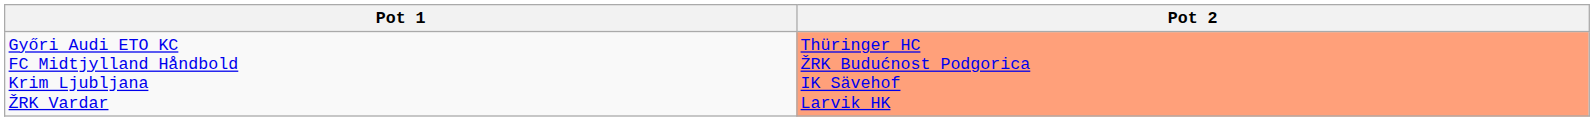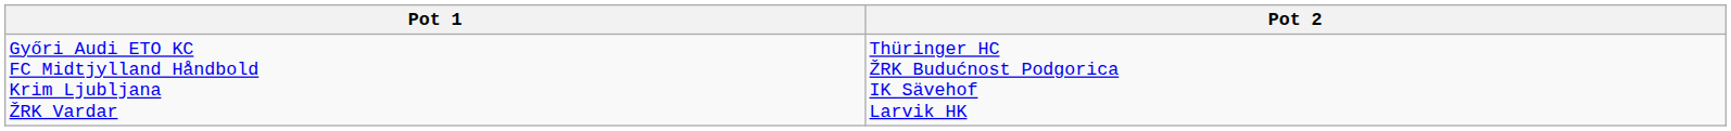row 2 | Pot 2: lightsalmon background -> no background
